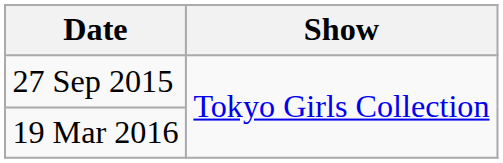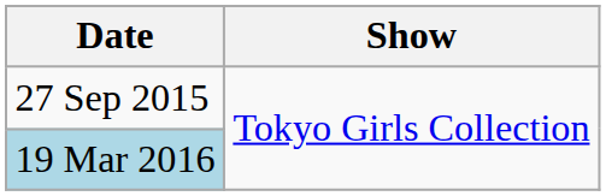19 Mar 2016 | Date: no background -> lightblue background
